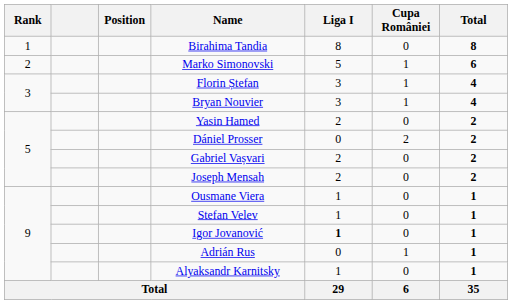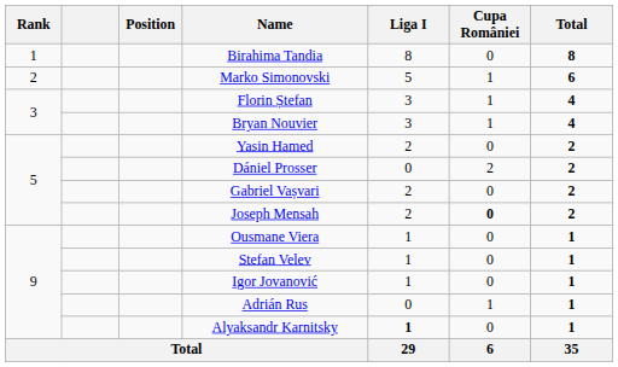Joseph Mensah | Cupa României: normal -> bold
Igor Jovanović | Liga I: bold -> normal
Alyaksandr Karnitsky | Liga I: normal -> bold
